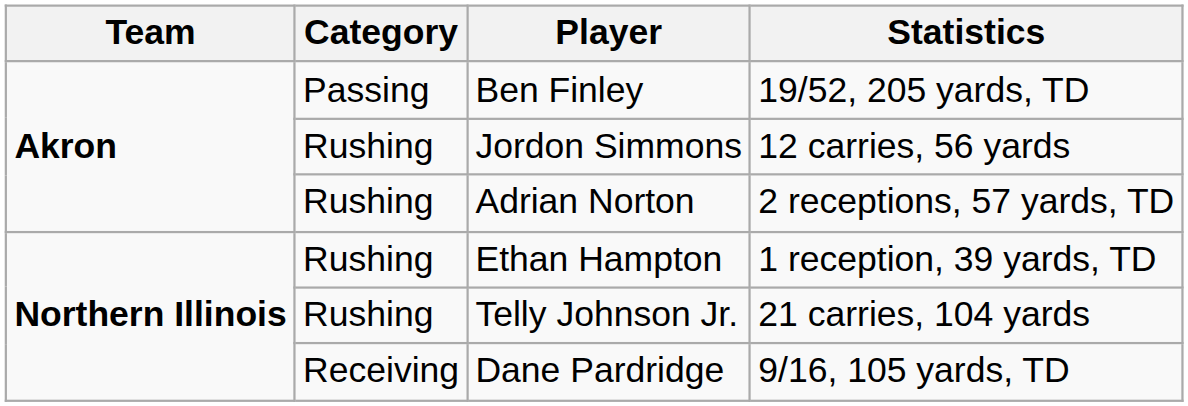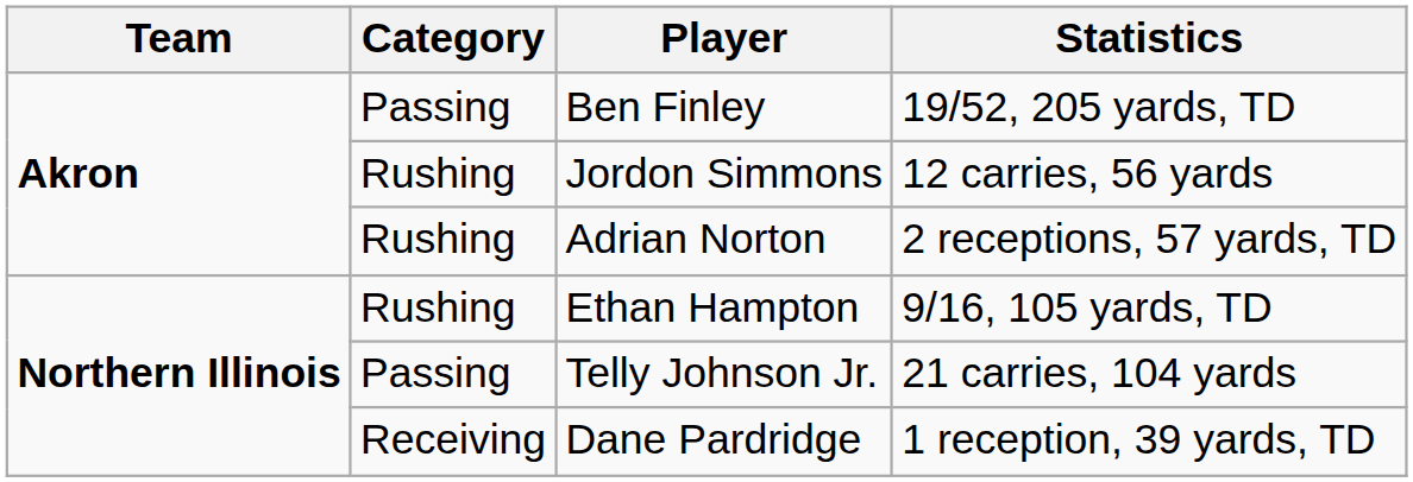Ethan Hampton | Statistics: 1 reception, 39 yards, TD -> 9/16, 105 yards, TD
Telly Johnson Jr. | Category: Rushing -> Passing
Dane Pardridge | Statistics: 9/16, 105 yards, TD -> 1 reception, 39 yards, TD
